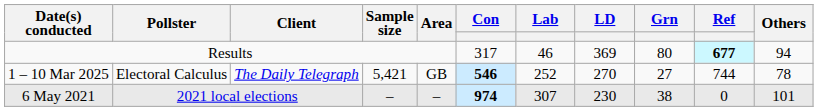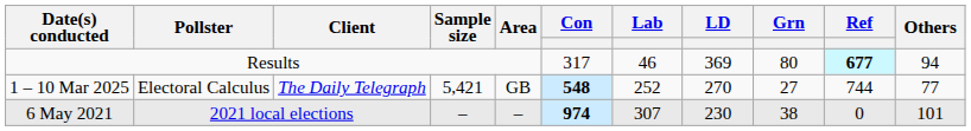1 – 10 Mar 2025 | Con: 546 -> 548
1 – 10 Mar 2025 | Others: 78 -> 77
